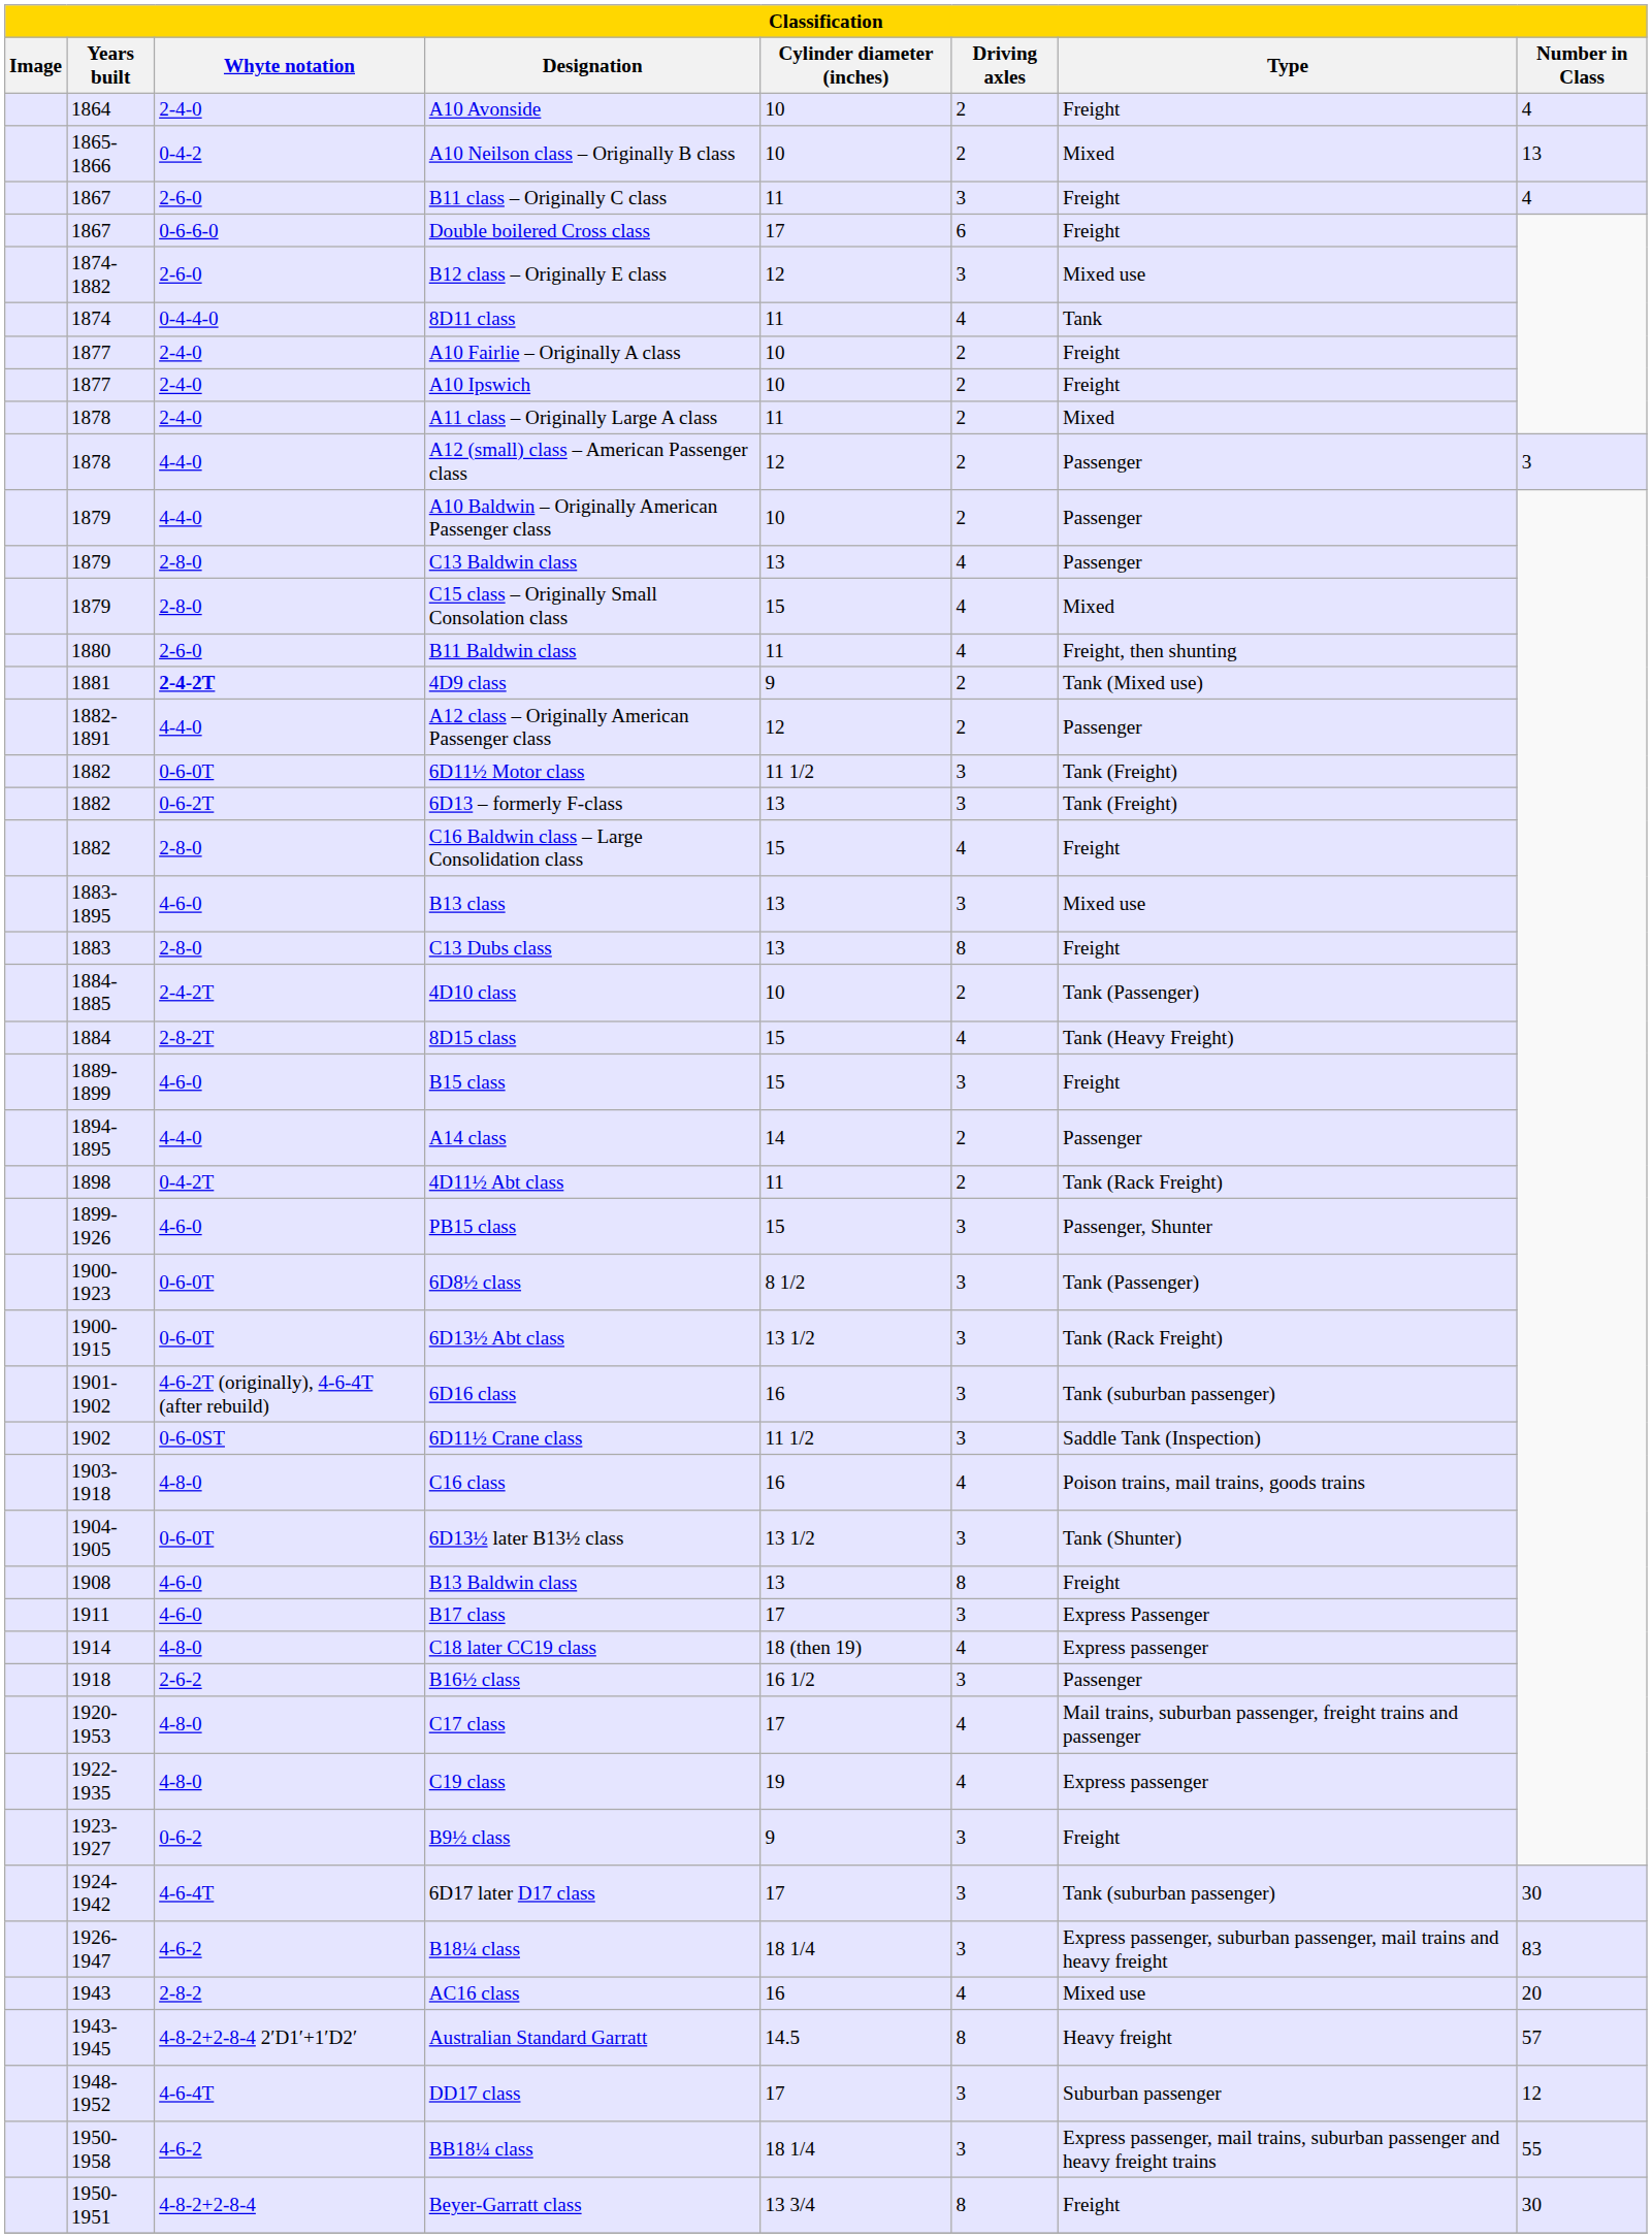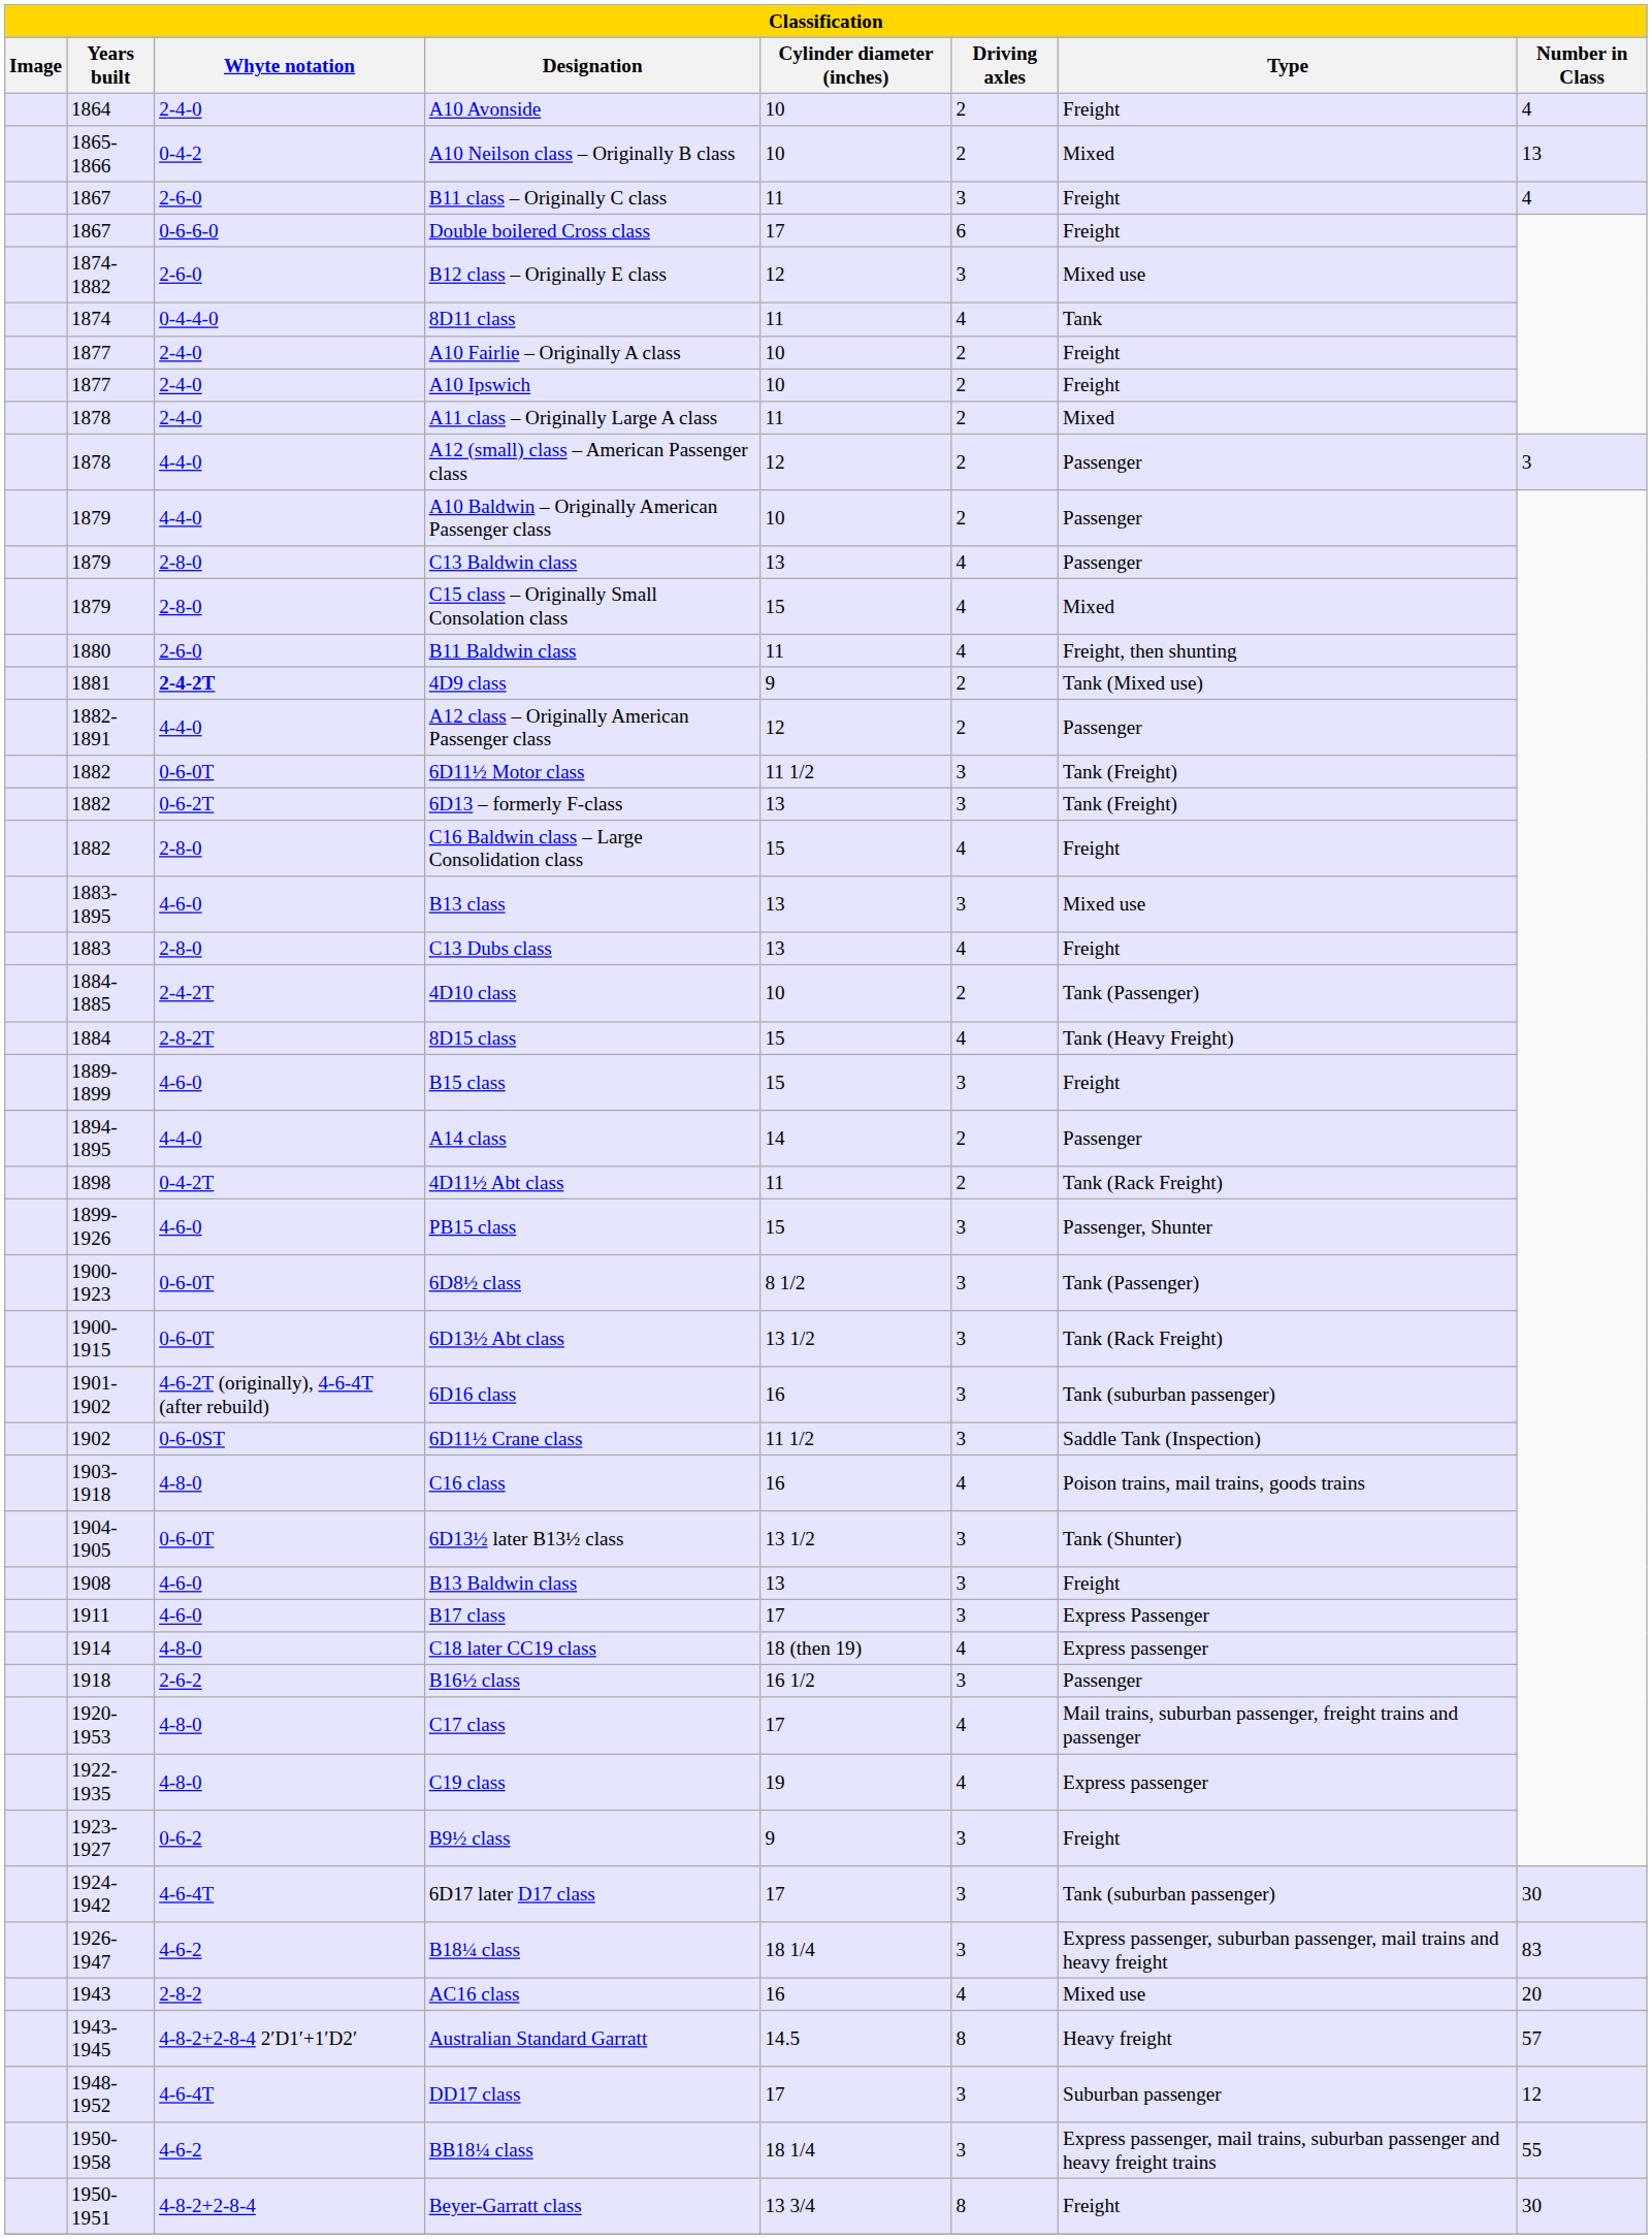C13 Dubs class | Driving axles: 8 -> 4
B13 Baldwin class | Driving axles: 8 -> 3
